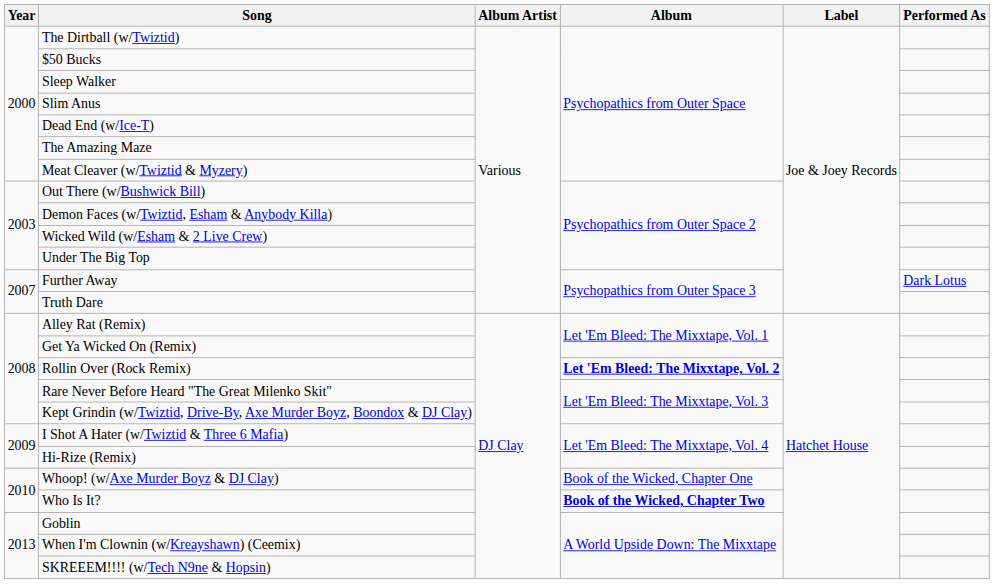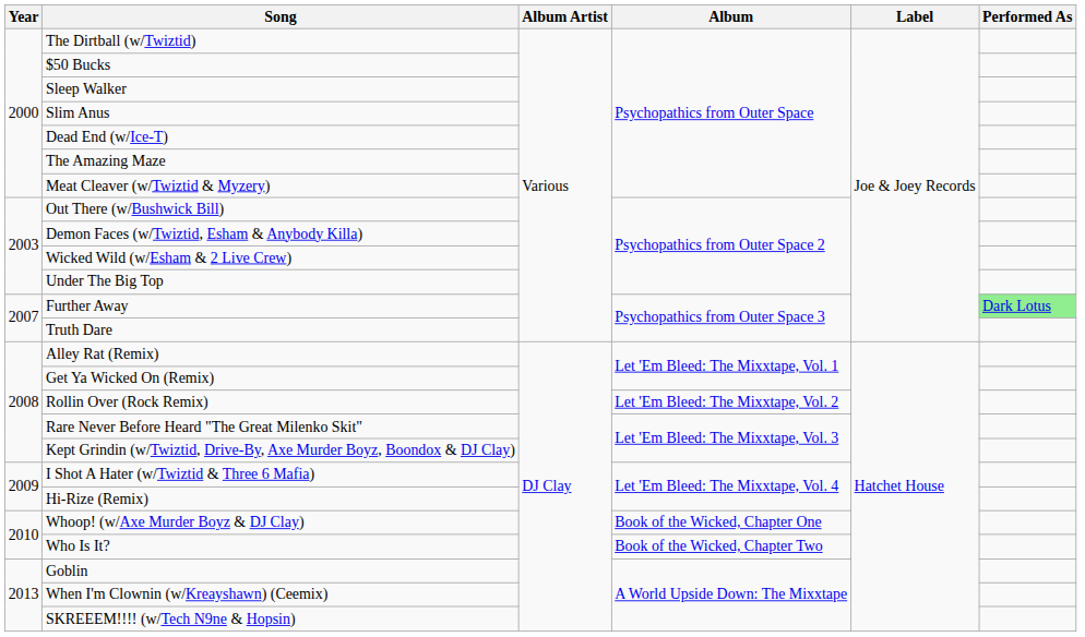Further Away | Performed As: no background -> lightgreen background
Rollin Over (Rock Remix) | Album: bold -> normal
Who Is It? | Album: bold -> normal
